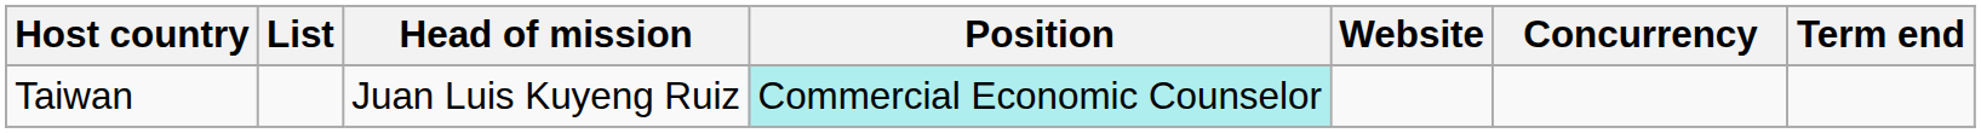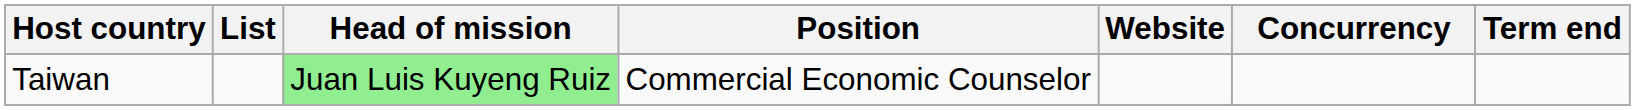Taiwan | Head of mission: no background -> lightgreen background
Taiwan | Position: paleturquoise background -> no background
